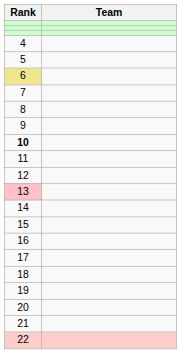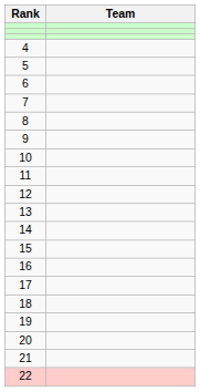row 7 | Rank: khaki background -> no background
row 11 | Rank: bold -> normal
row 14 | Rank: pink background -> no background
